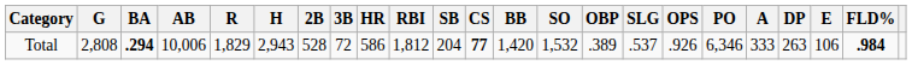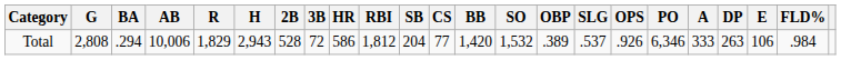row 2 | BA: bold -> normal
row 2 | CS: bold -> normal
row 2 | FLD%: bold -> normal
